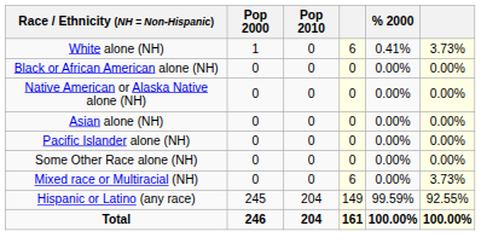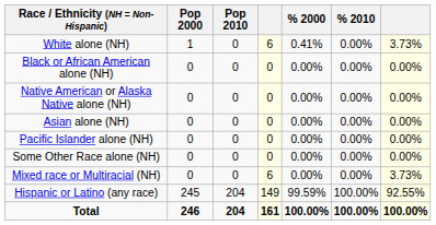+ column: % 2010 | 0.00% | 0.00% | 0.00% | 0.00% | 0.00% | 0.00% | 0.00% | 100.00% | 100.00%
